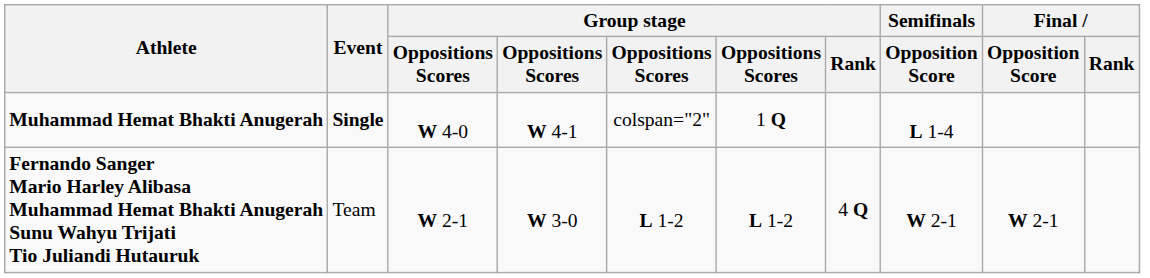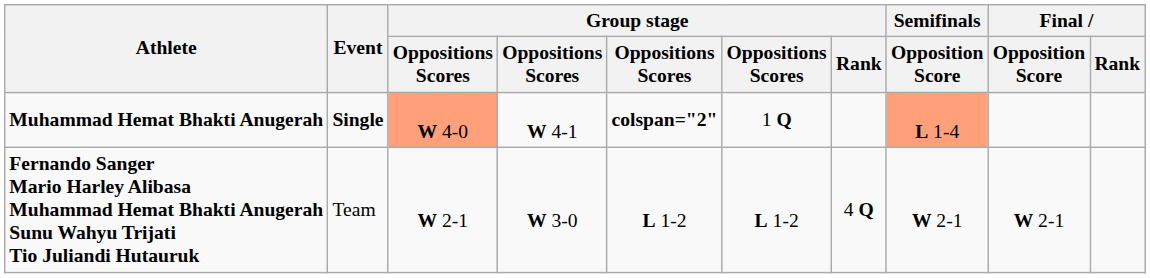Muhammad Hemat Bhakti Anugerah | column 3: no background -> lightsalmon background
Muhammad Hemat Bhakti Anugerah | column 5: normal -> bold
Muhammad Hemat Bhakti Anugerah | Semifinals / Opposition Score: no background -> lightsalmon background
